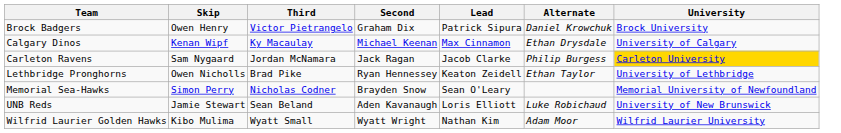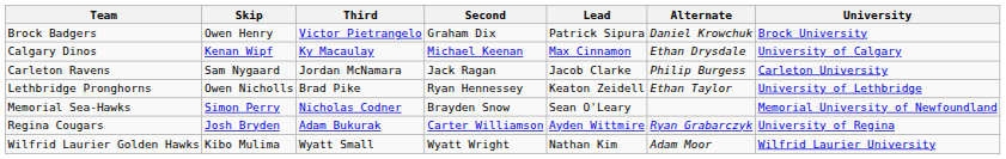Carleton Ravens | University: gold background -> no background
+ row: Regina Cougars | Josh Bryden | Adam Bukurak | Carter Williamson | Ayden Wittmire | Ryan Grabarczyk | University of Regina
- row: UNB Reds | Jamie Stewart | Sean Beland | Aden Kavanaugh | Loris Elliott | Luke Robichaud | University of New Brunswick
